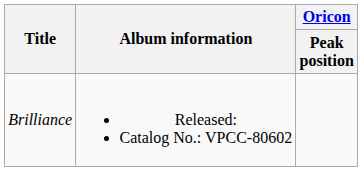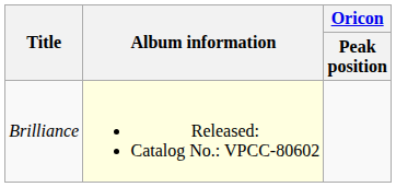Brilliance | Album information: no background -> lightyellow background
